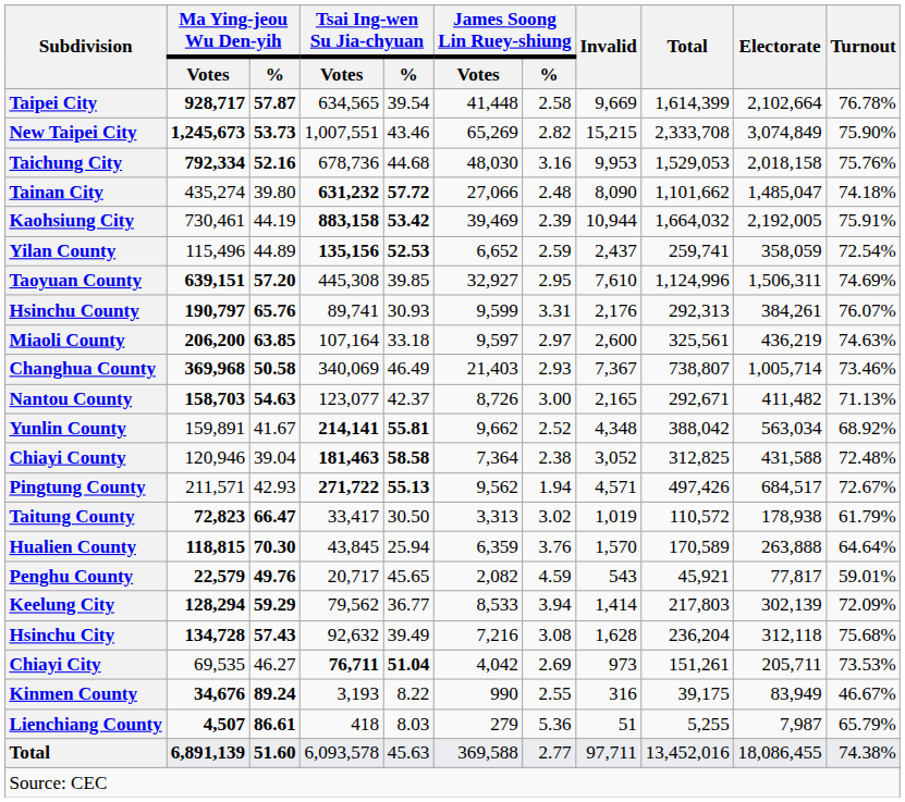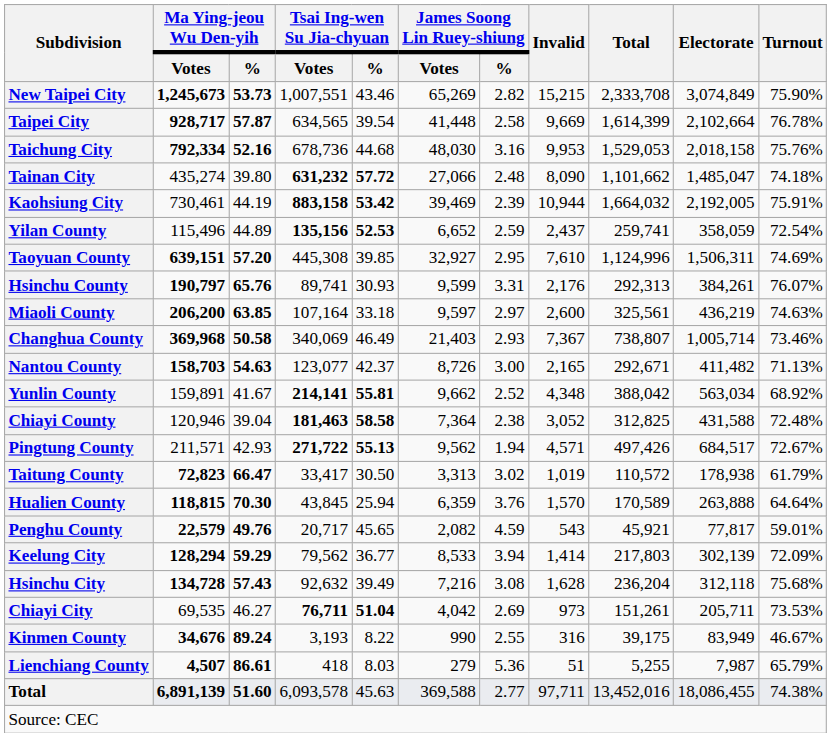rows swapped: New Taipei City <-> Taipei City
